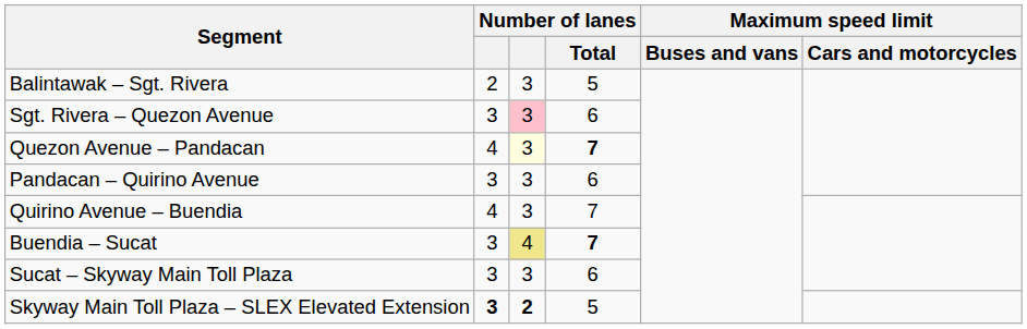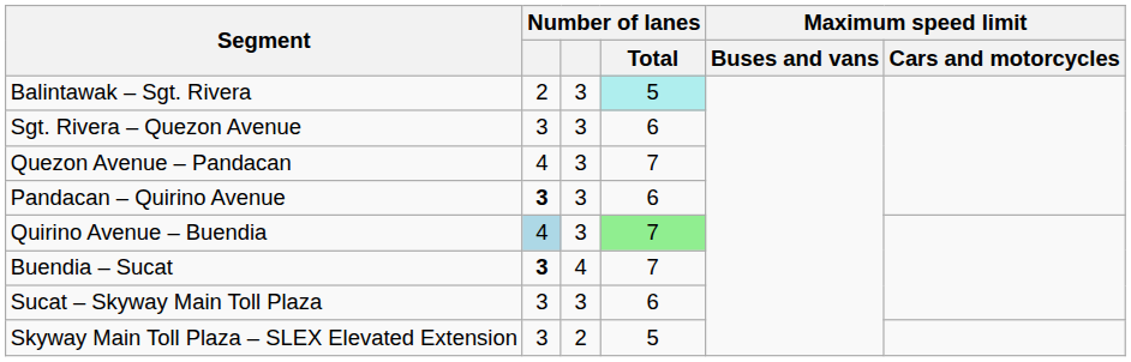Balintawak – Sgt. Rivera | Number of lanes / Total: no background -> paleturquoise background
Sgt. Rivera – Quezon Avenue | column 3: pink background -> no background
Quezon Avenue – Pandacan | column 3: lightyellow background -> no background
Quezon Avenue – Pandacan | Number of lanes / Total: bold -> normal
Pandacan – Quirino Avenue | column 2: normal -> bold
Quirino Avenue – Buendia | column 2: no background -> lightblue background
Quirino Avenue – Buendia | Number of lanes / Total: no background -> lightgreen background
Buendia – Sucat | column 2: normal -> bold
Buendia – Sucat | column 3: khaki background -> no background
Buendia – Sucat | Number of lanes / Total: bold -> normal
Skyway Main Toll Plaza – SLEX Elevated Extension | column 2: bold -> normal
Skyway Main Toll Plaza – SLEX Elevated Extension | column 3: bold -> normal
